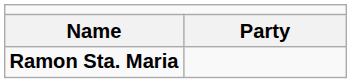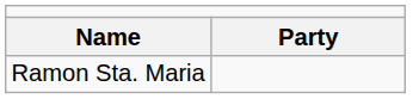Ramon Sta. Maria | column 1: bold -> normal
